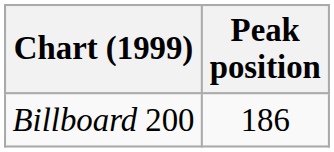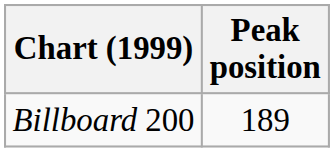Billboard 200 | Peak position: 186 -> 189
